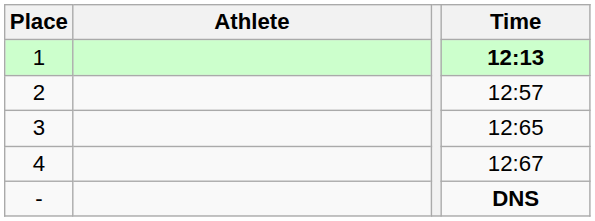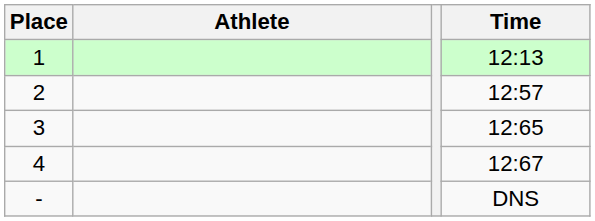1 | Time: bold -> normal
- | Time: bold -> normal
